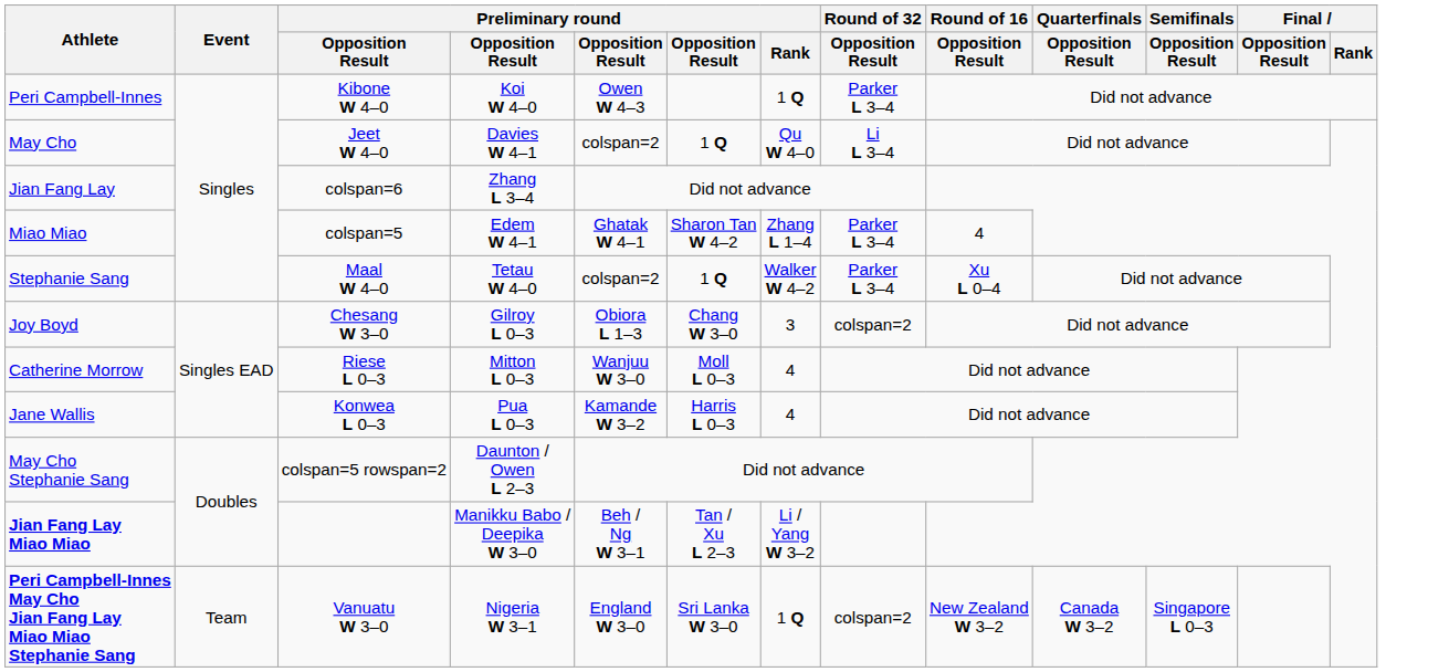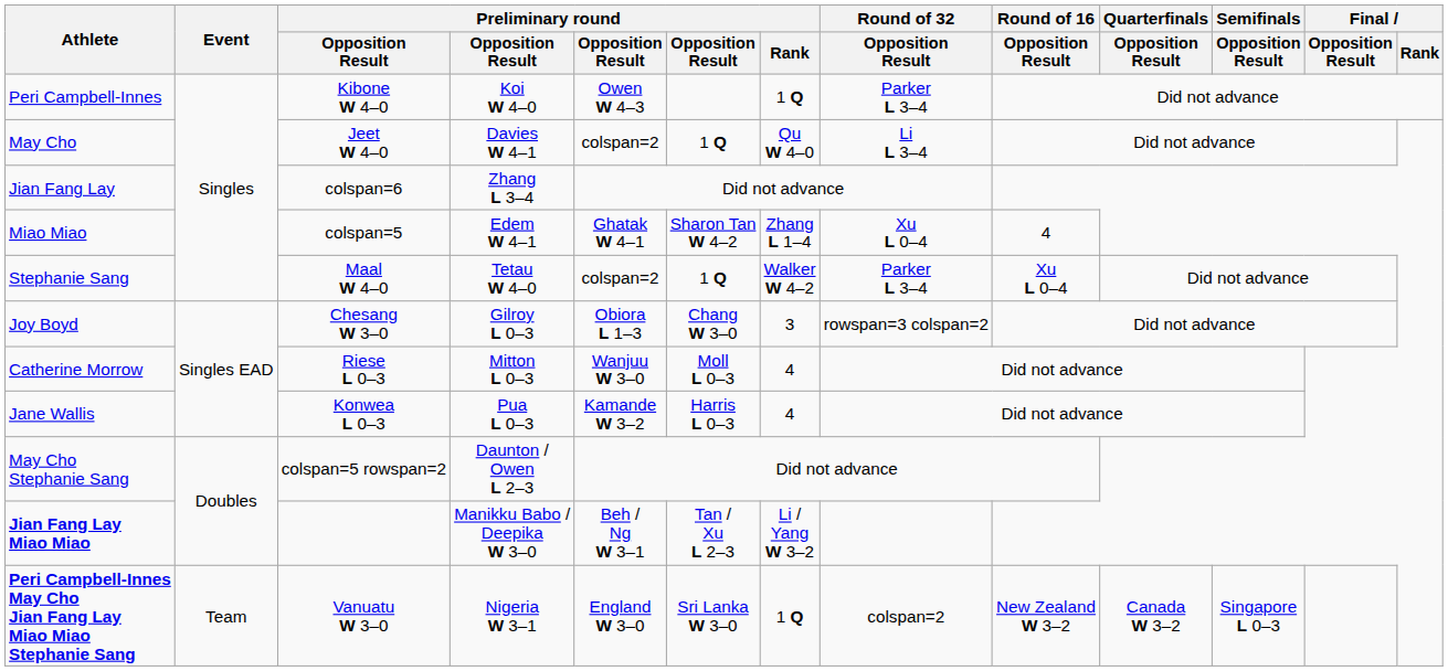Miao Miao | Round of 32 / Opposition Result: Parker L 3–4 -> Xu L 0–4
Joy Boyd | Round of 32 / Opposition Result: colspan=2 -> rowspan=3 colspan=2
